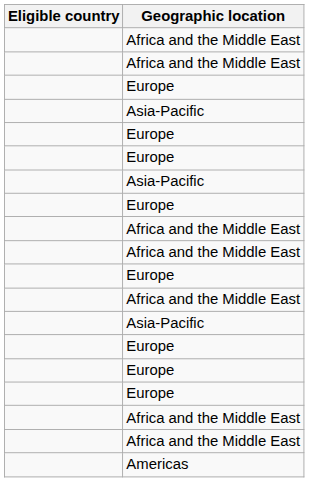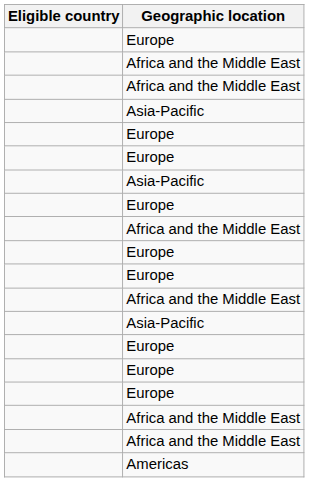row 2 | Geographic location: Africa and the Middle East -> Europe
row 4 | Geographic location: Europe -> Africa and the Middle East
row 11 | Geographic location: Africa and the Middle East -> Europe
